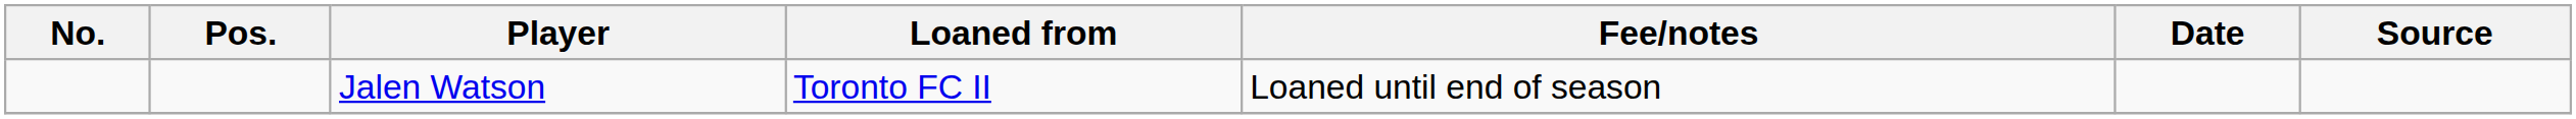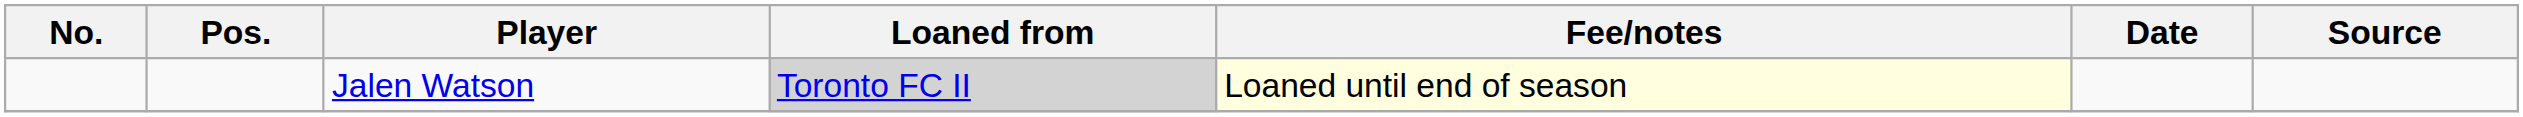Jalen Watson | Loaned from: no background -> lightgrey background
Jalen Watson | Fee/notes: no background -> lightyellow background
